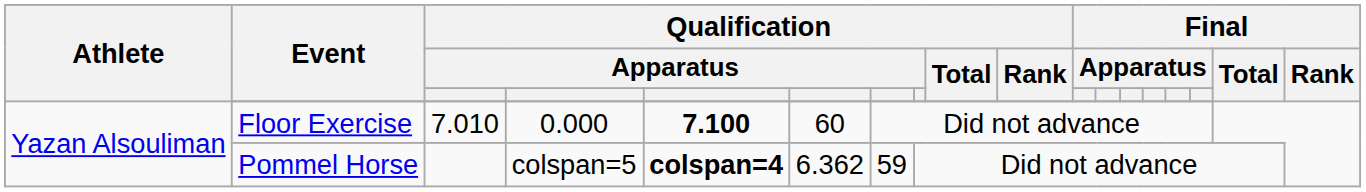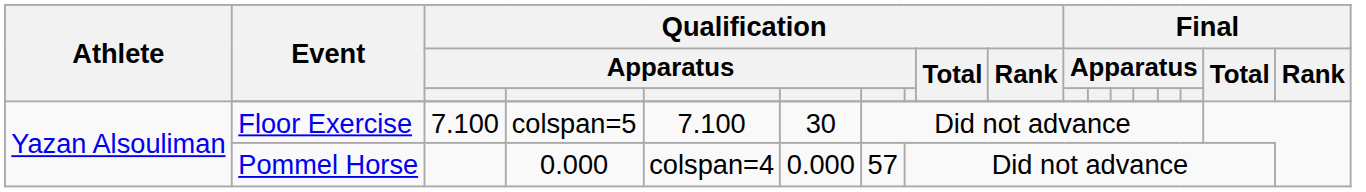Floor Exercise | column 3: 7.010 -> 7.100
Floor Exercise | column 4: 0.000 -> colspan=5
Floor Exercise | column 5: bold -> normal
Floor Exercise | column 6: 60 -> 30
Pommel Horse | column 4: colspan=5 -> 0.000
Pommel Horse | column 5: bold -> normal
Pommel Horse | column 6: 6.362 -> 0.000
Pommel Horse | column 7: 59 -> 57
